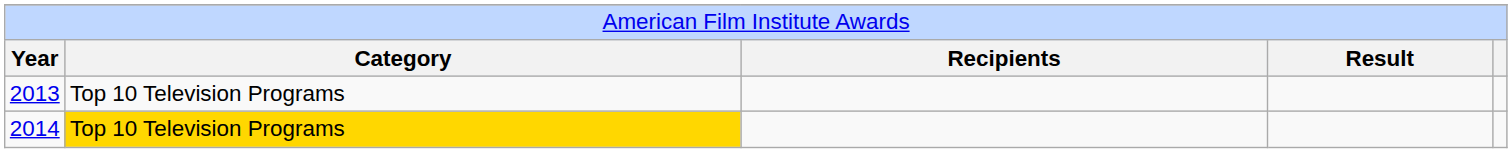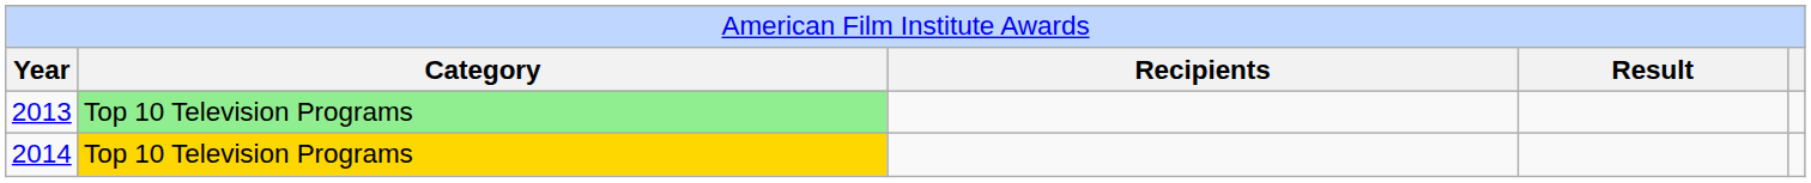2013 | column 2: no background -> lightgreen background
